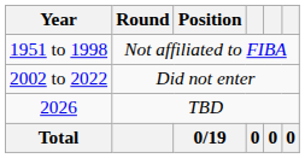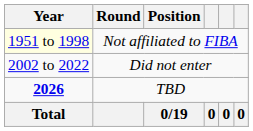1951 to 1998 | Year: no background -> lightyellow background
2026 | Year: normal -> bold
